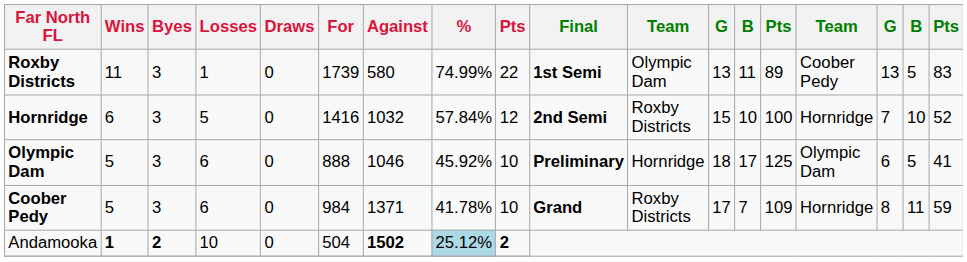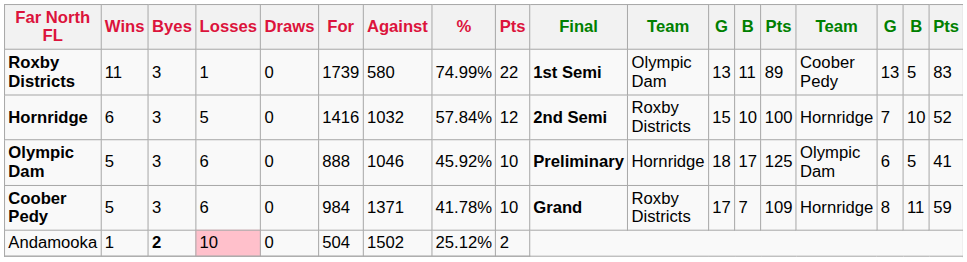Andamooka | Wins: bold -> normal
Andamooka | Losses: no background -> pink background
Andamooka | Against: bold -> normal
Andamooka | %: lightblue background -> no background
Andamooka | column 9: bold -> normal
